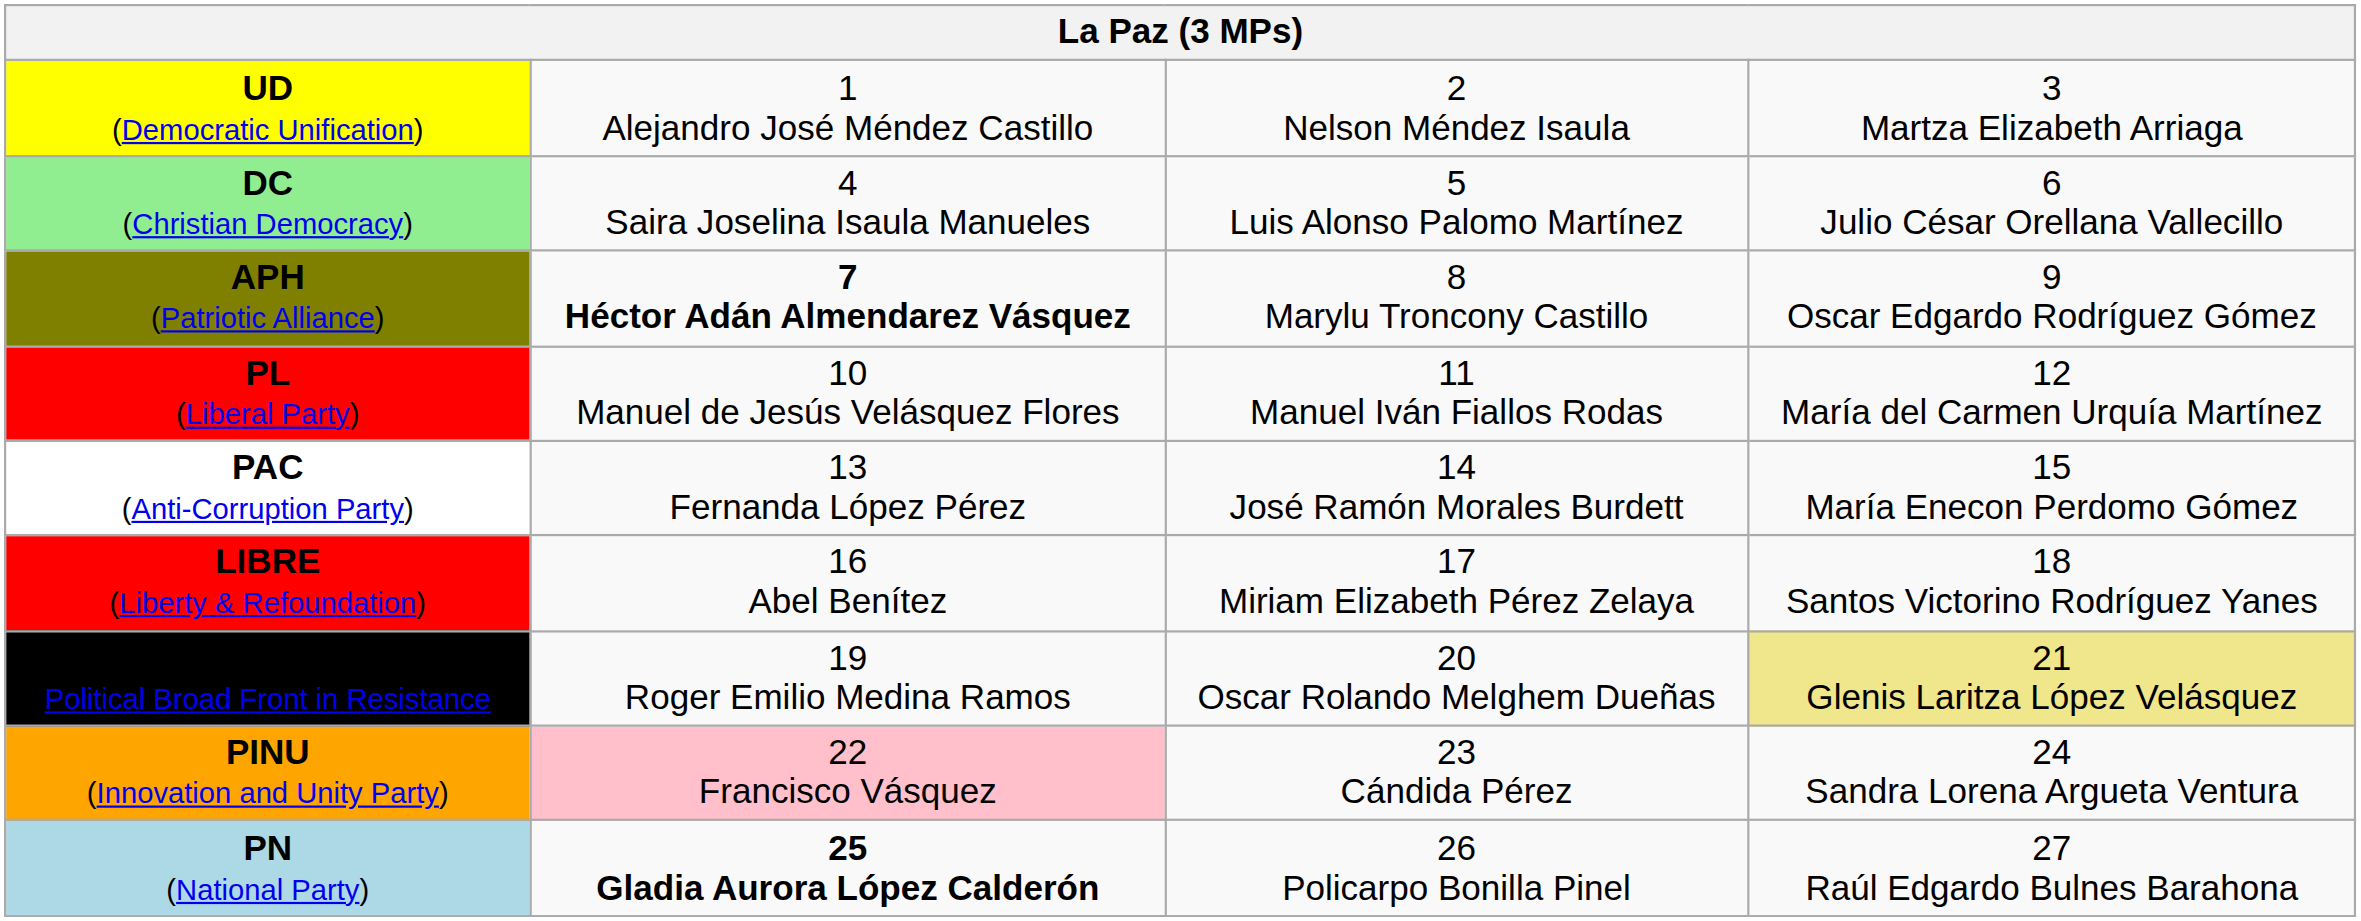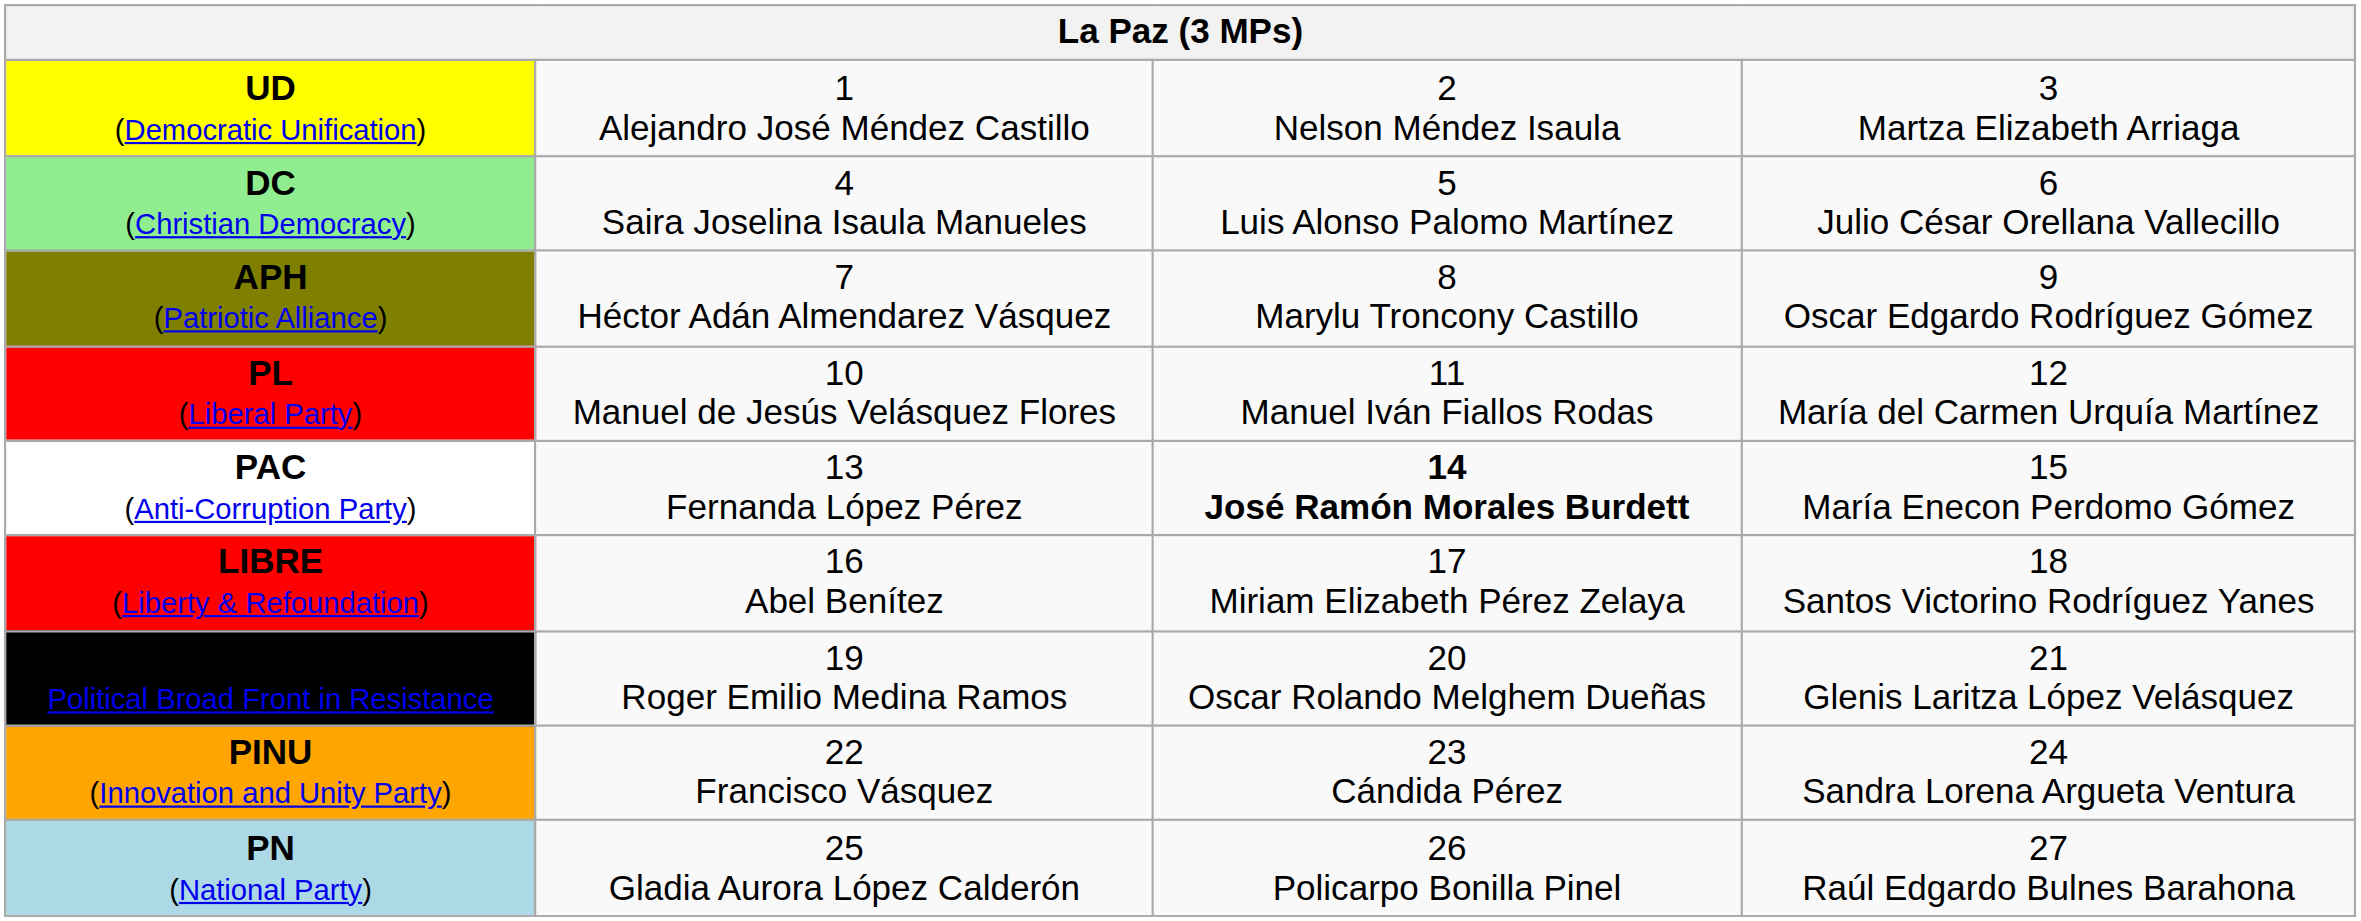APH (Patriotic Alliance) | column 2: bold -> normal
PAC (Anti-Corruption Party) | column 3: normal -> bold
FAPER (Political Broad Front in Resistance) | column 4: khaki background -> no background
PINU (Innovation and Unity Party) | column 2: pink background -> no background
PN (National Party) | column 2: bold -> normal
